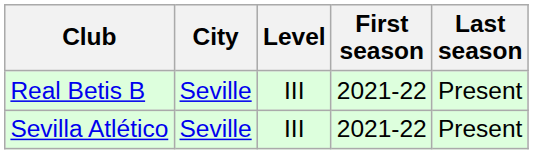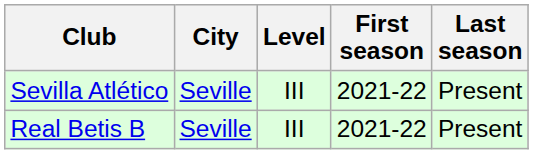rows swapped: Real Betis B <-> Sevilla Atlético
